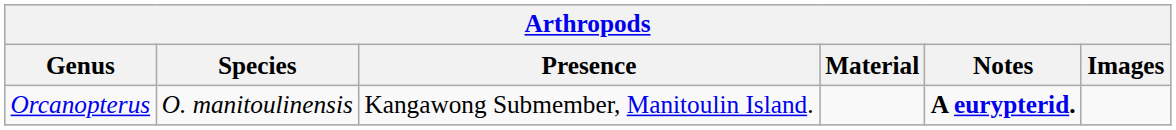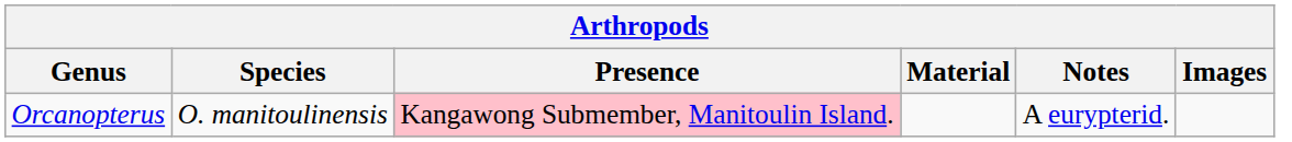Orcanopterus | Presence: no background -> pink background
Orcanopterus | Notes: bold -> normal
